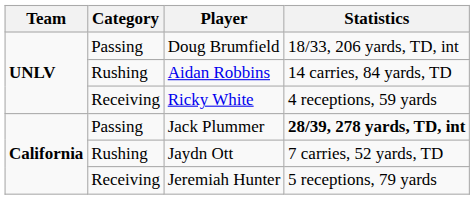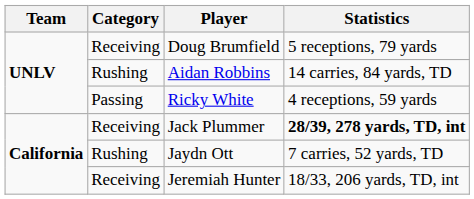Doug Brumfield | Category: Passing -> Receiving
Doug Brumfield | Statistics: 18/33, 206 yards, TD, int -> 5 receptions, 79 yards
Ricky White | Category: Receiving -> Passing
Jack Plummer | Category: Passing -> Receiving
Jeremiah Hunter | Statistics: 5 receptions, 79 yards -> 18/33, 206 yards, TD, int
